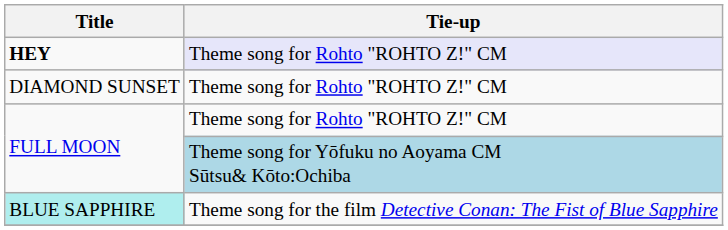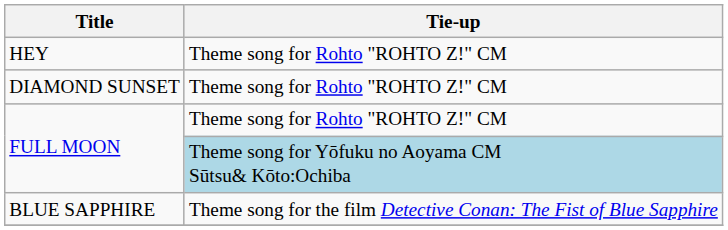row 2 | Title: bold -> normal
row 2 | Tie-up: lavender background -> no background
row 6 | Title: paleturquoise background -> no background
